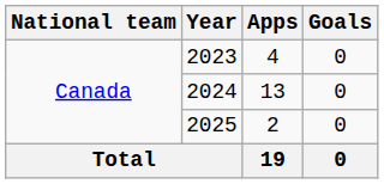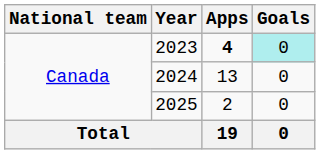2023 | Apps: normal -> bold
2023 | Goals: no background -> paleturquoise background
